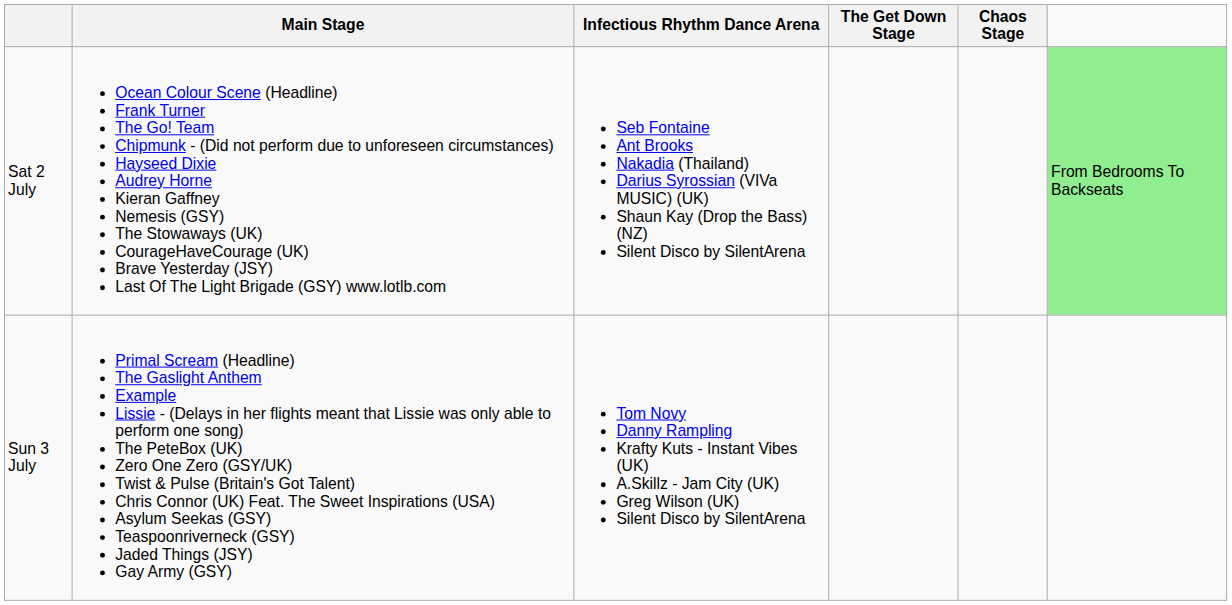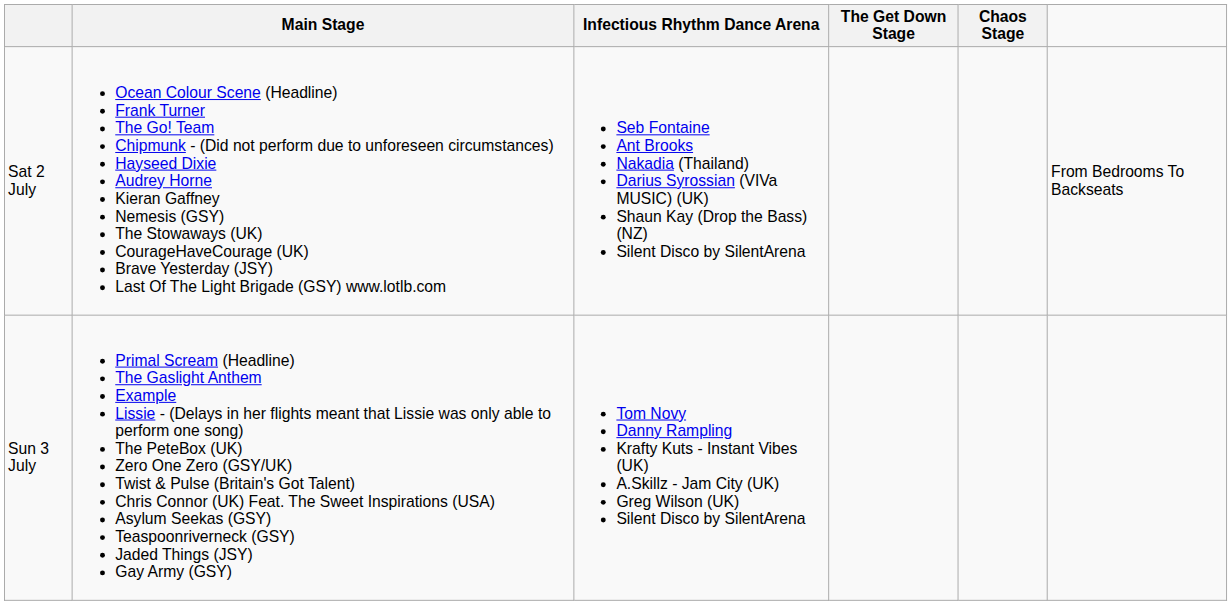Sat 2 July | column 6: lightgreen background -> no background
